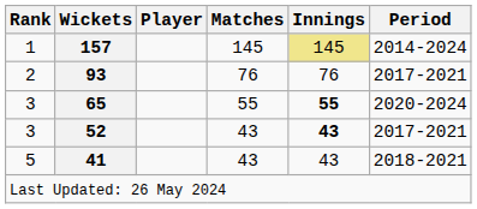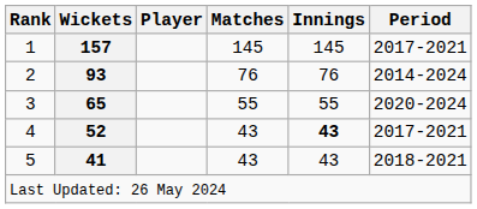157 | Innings: khaki background -> no background
157 | Period: 2014-2024 -> 2017-2021
93 | Period: 2017-2021 -> 2014-2024
65 | Innings: bold -> normal
52 | Rank: 3 -> 4
